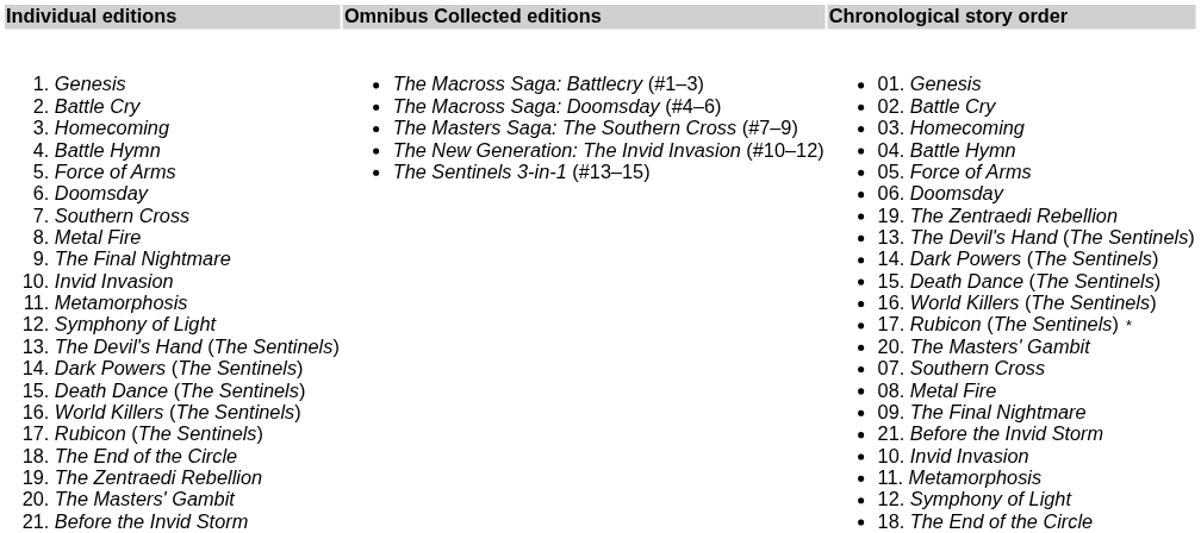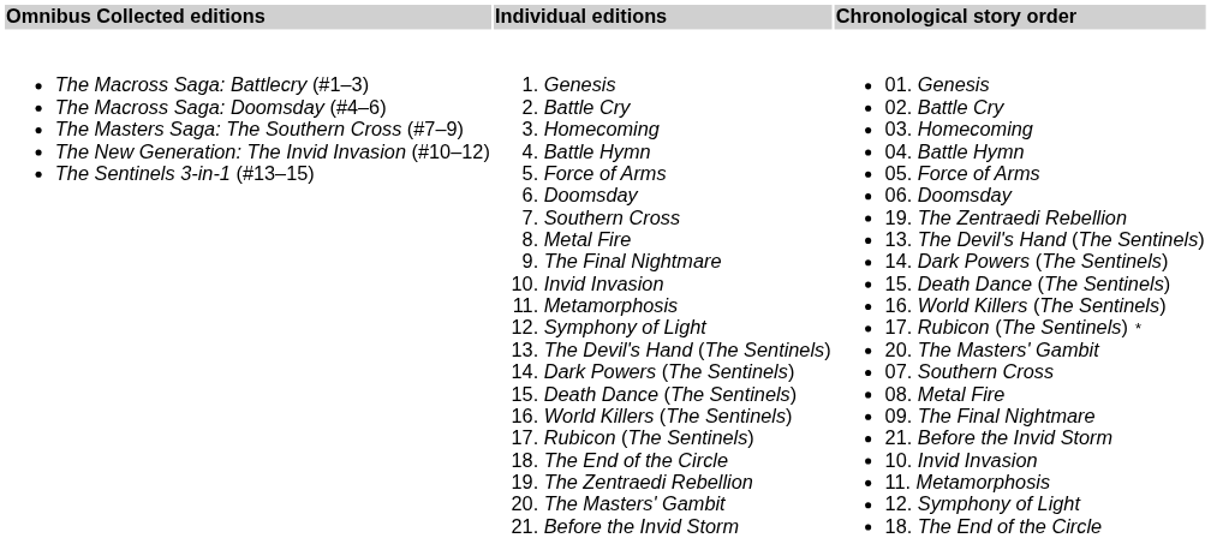columns swapped: Individual editions <-> Omnibus Collected editions
